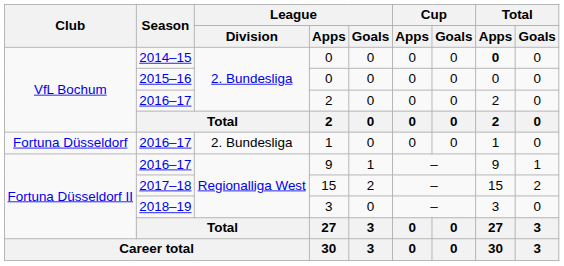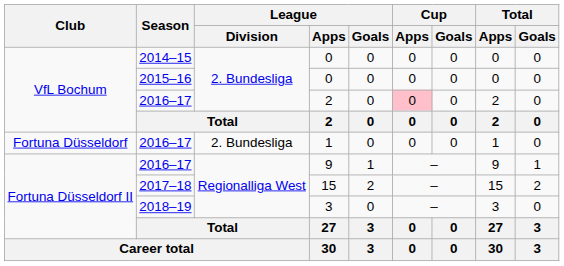2014–15 / 0 | Total / Apps: bold -> normal
2016–17 / 2 | Cup / Apps: no background -> pink background
